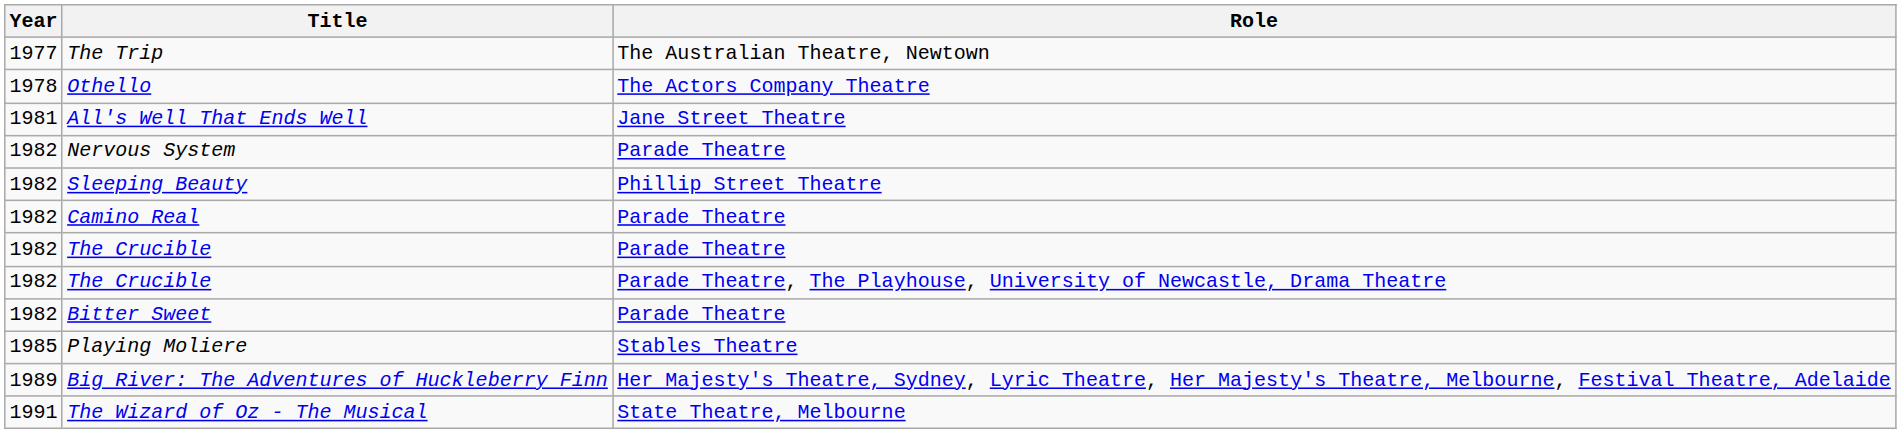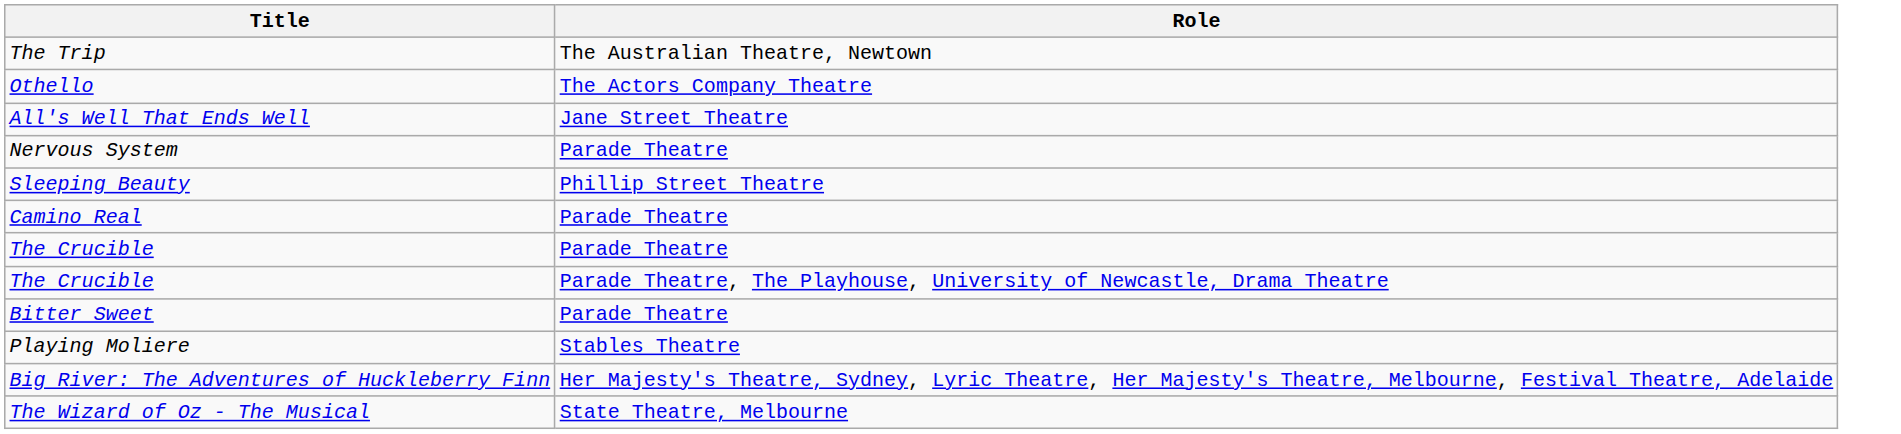- column: Year | 1977 | 1978 | 1981 | 1982 | 1982 | 1982 | 1982 | 1982 | 1982 | 1985 | 1989 | 1991
